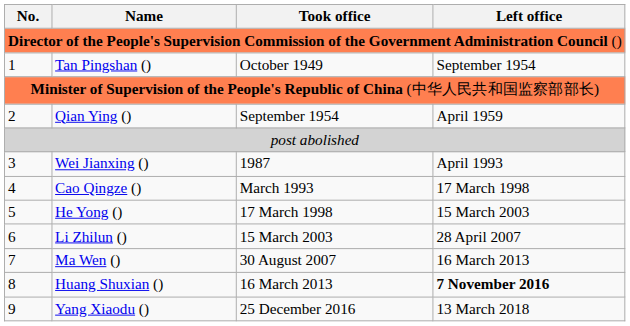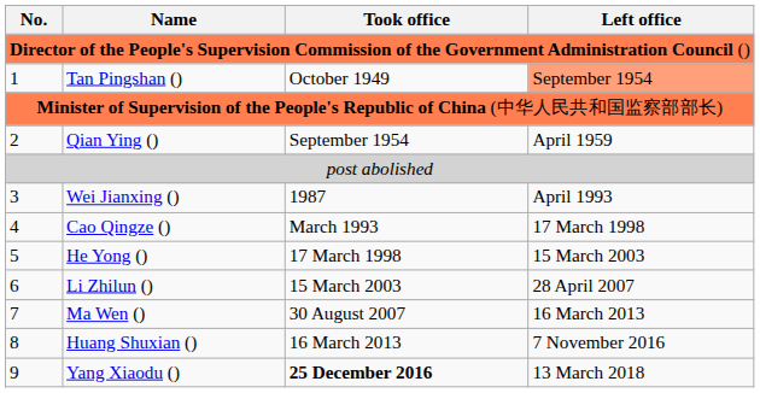Tan Pingshan () | Left office: no background -> lightsalmon background
Huang Shuxian () | Left office: bold -> normal
Yang Xiaodu () | Took office: normal -> bold
